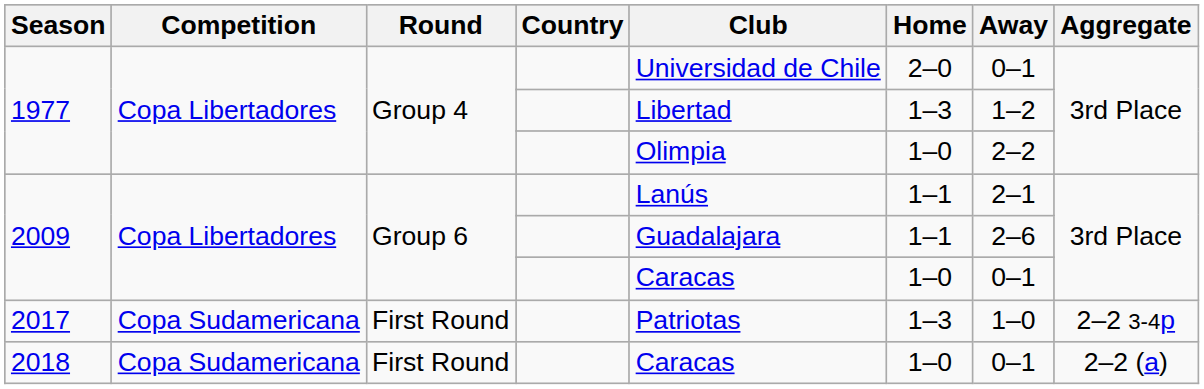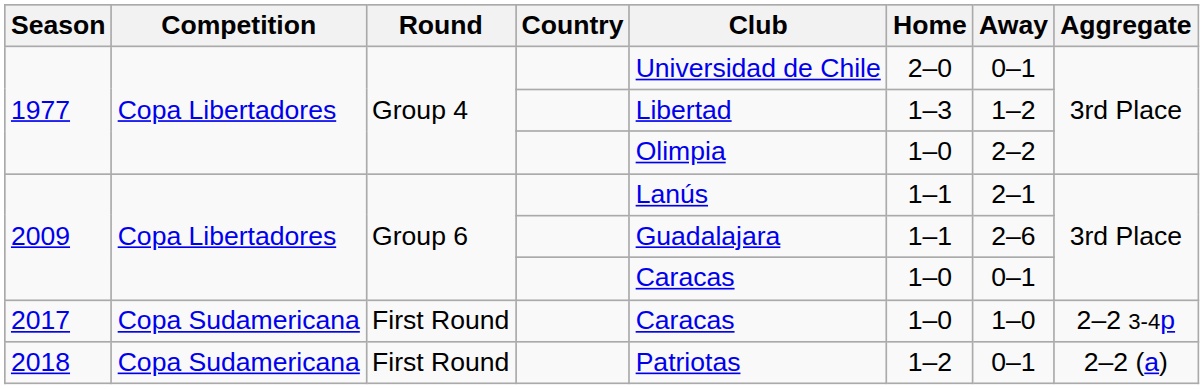2017 | Club: Patriotas -> Caracas
2017 | Home: 1–3 -> 1–0
2018 | Club: Caracas -> Patriotas
2018 | Home: 1–0 -> 1–2
